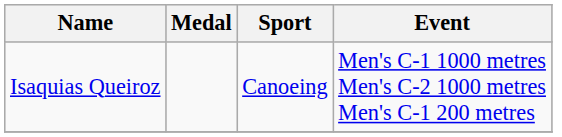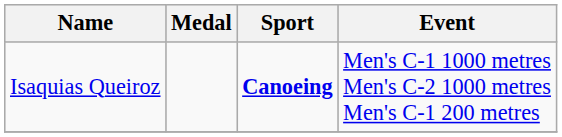Isaquias Queiroz | Sport: normal -> bold
